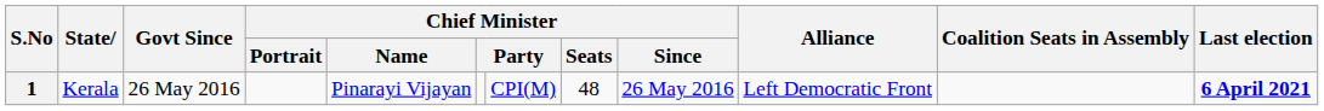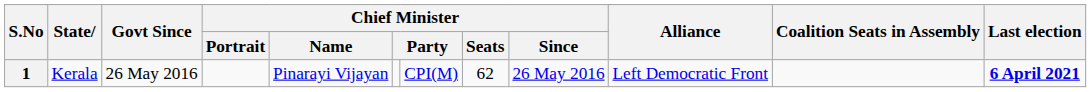1 | Chief Minister / Seats: 48 -> 62
